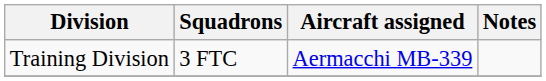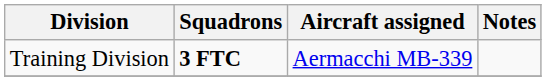Training Division | Squadrons: normal -> bold
